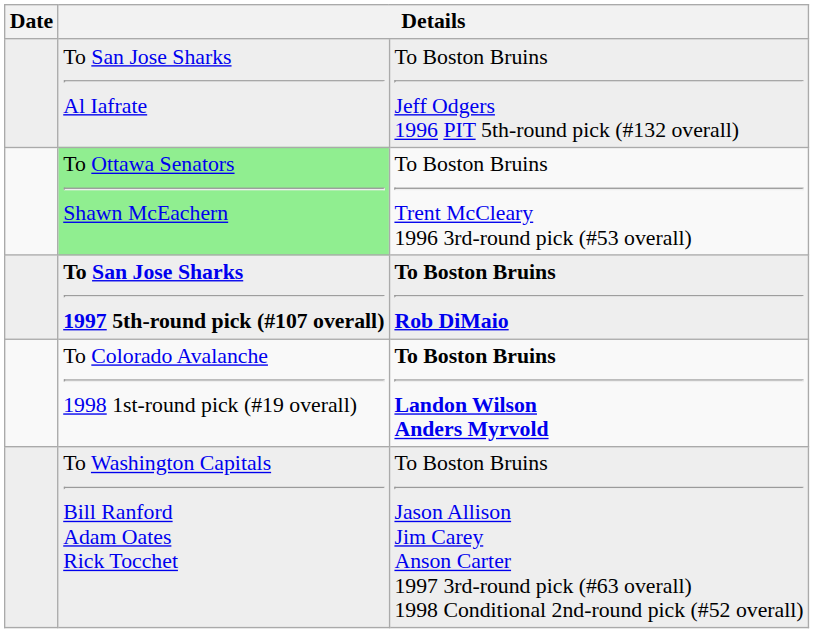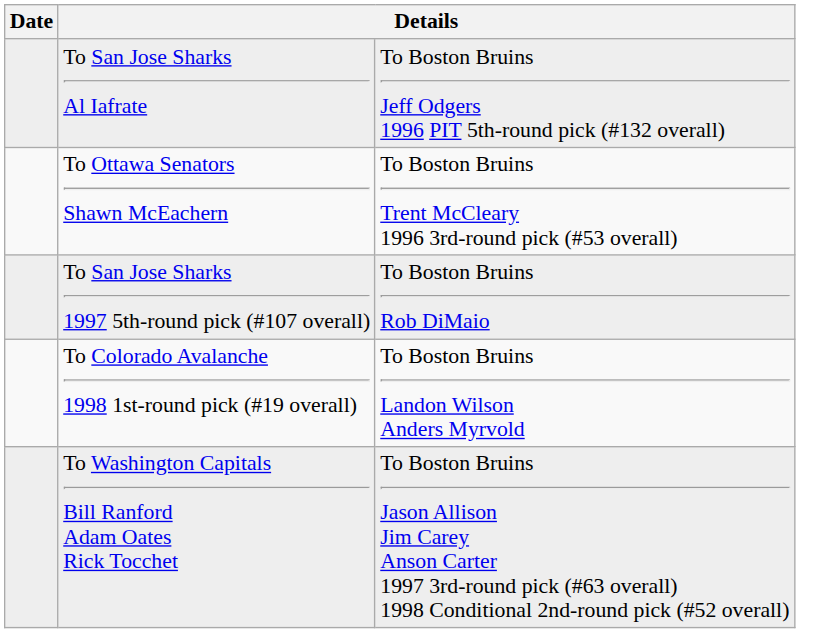row 3 | column 2: lightgreen background -> no background
row 4 | column 2: bold -> normal
row 4 | column 3: bold -> normal
row 5 | column 3: bold -> normal
